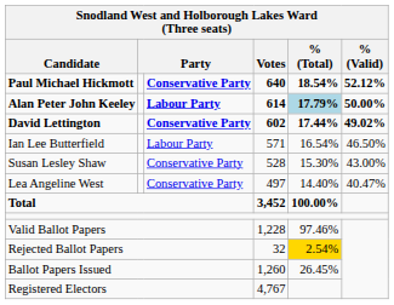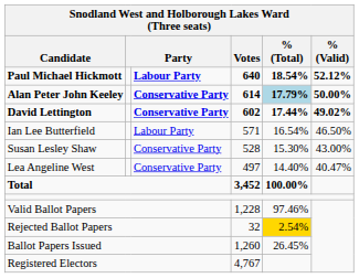Paul Michael Hickmott | column 3: Conservative Party -> Labour Party
Alan Peter John Keeley | column 3: Labour Party -> Conservative Party
